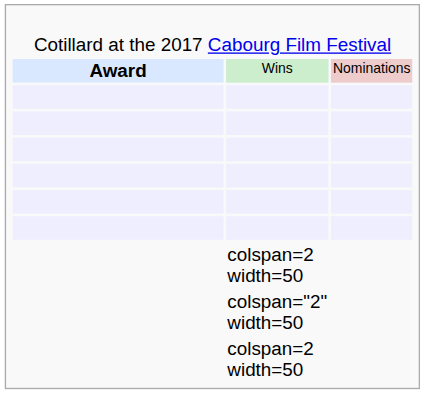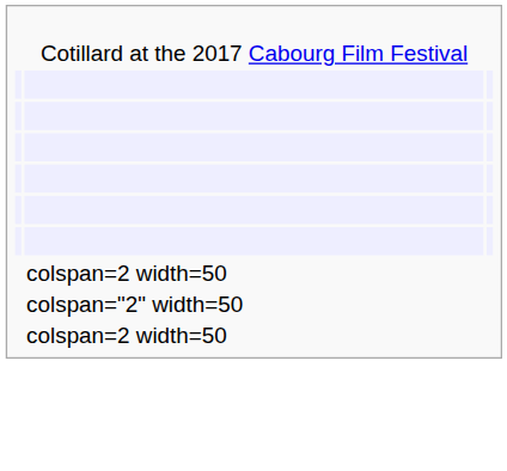- row: Award | Wins | Nominations
